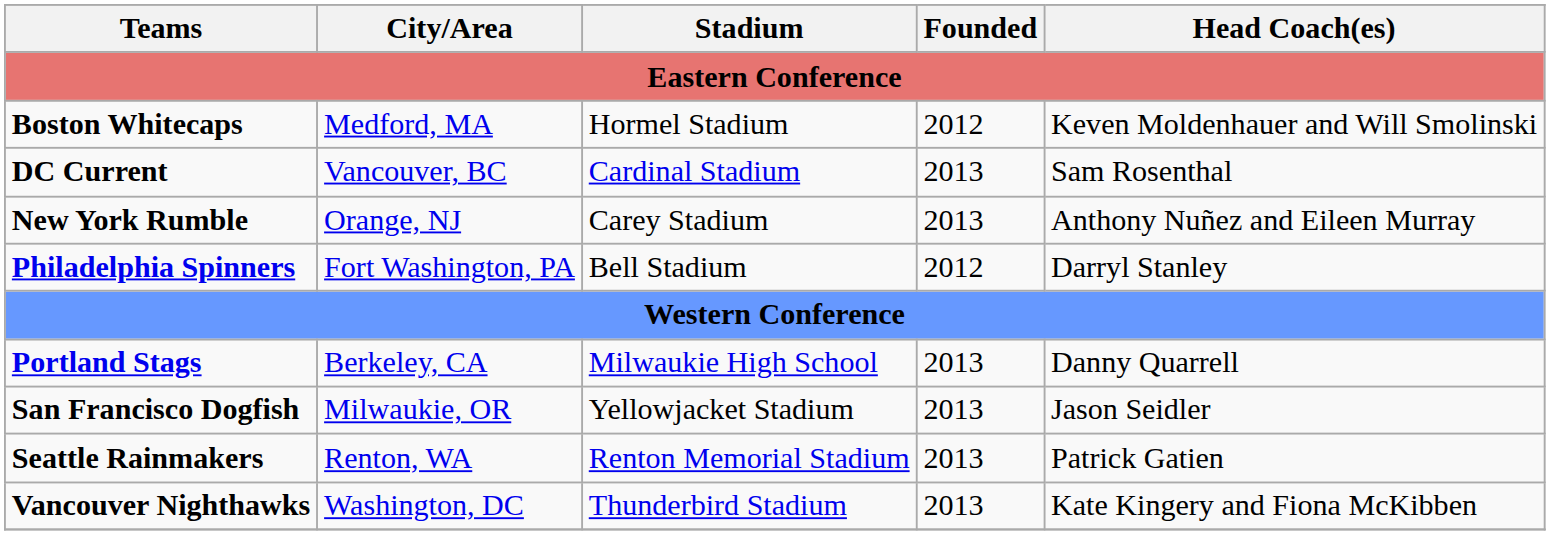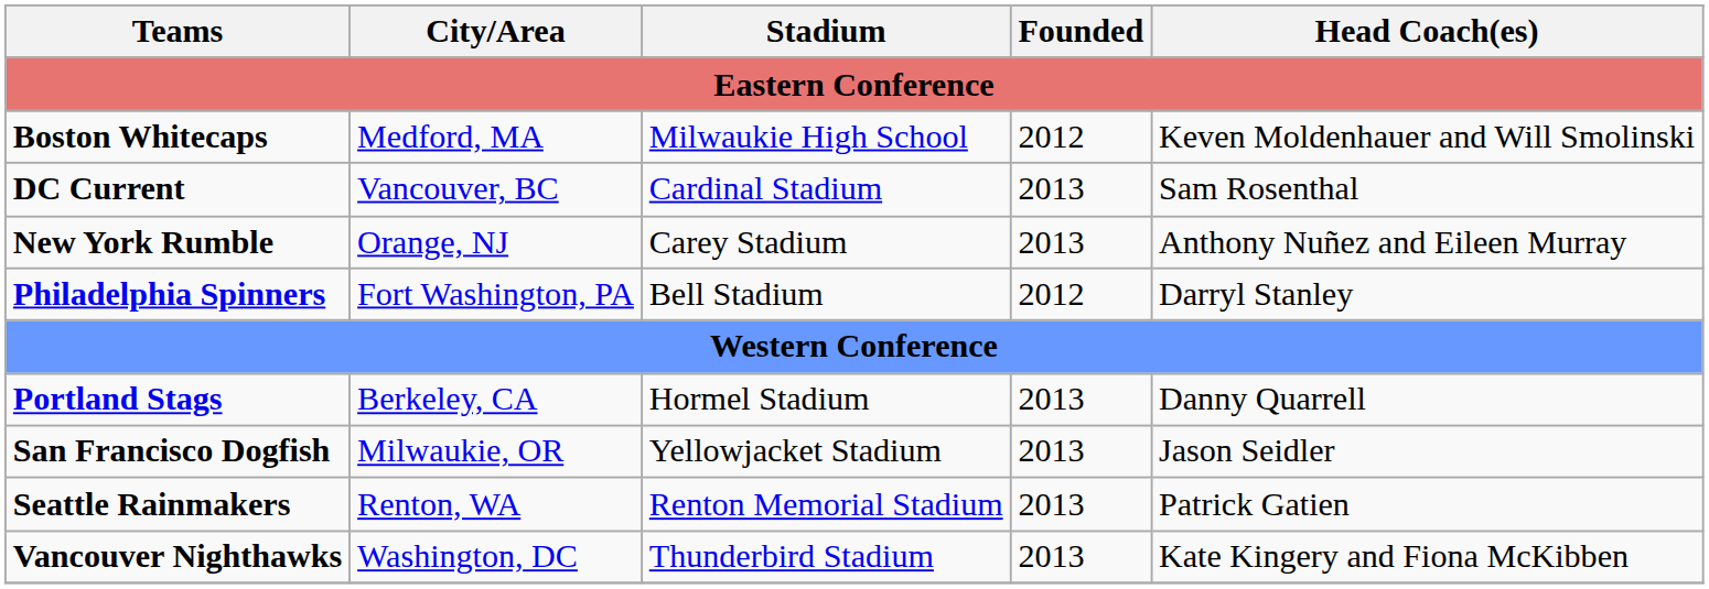Boston Whitecaps | Stadium: Hormel Stadium -> Milwaukie High School
Portland Stags | Stadium: Milwaukie High School -> Hormel Stadium
